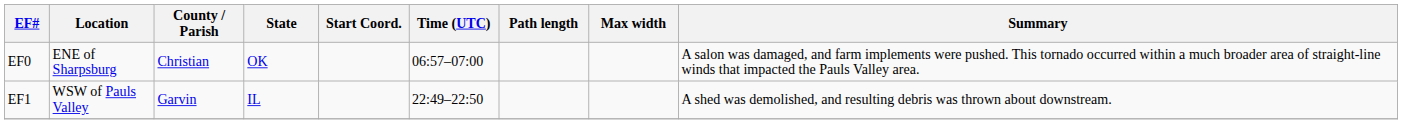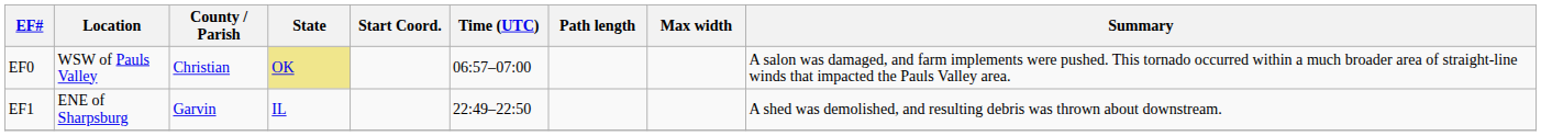EF0 | Location: ENE of Sharpsburg -> WSW of Pauls Valley
EF0 | State: no background -> khaki background
EF1 | Location: WSW of Pauls Valley -> ENE of Sharpsburg
